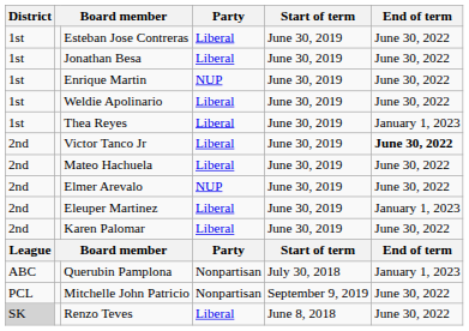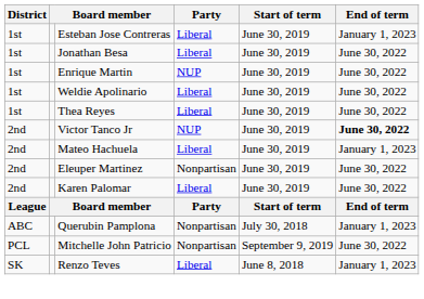Esteban Jose Contreras | End of term: June 30, 2022 -> January 1, 2023
Thea Reyes | End of term: January 1, 2023 -> June 30, 2022
Victor Tanco Jr | Party: Liberal -> NUP
Mateo Hachuela | End of term: June 30, 2022 -> January 1, 2023
- row: 2nd | Elmer Arevalo | NUP | June 30, 2019 | June 30, 2022
Eleuper Martinez | Party: Liberal -> Nonpartisan
Eleuper Martinez | End of term: January 1, 2023 -> June 30, 2022
Renzo Teves | District: lightgrey background -> no background
Renzo Teves | End of term: June 30, 2022 -> January 1, 2023
